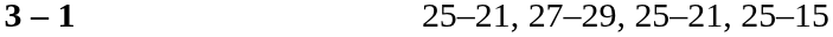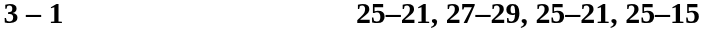row 1 | column 2: normal -> bold
